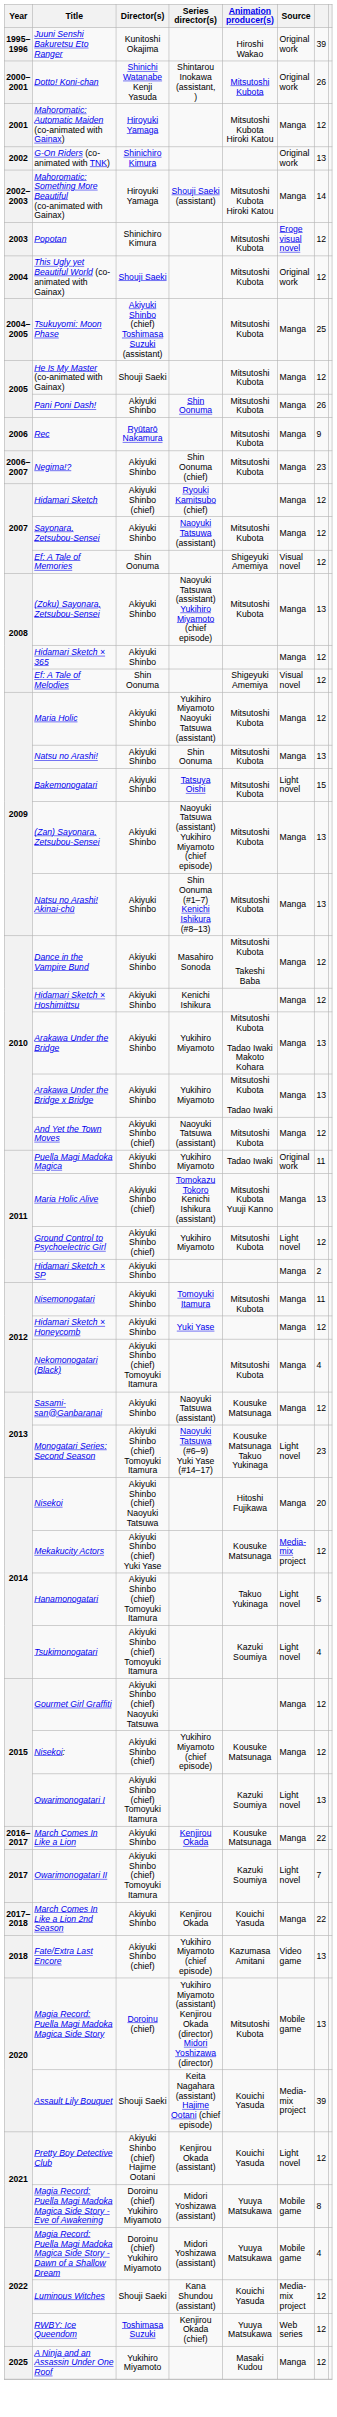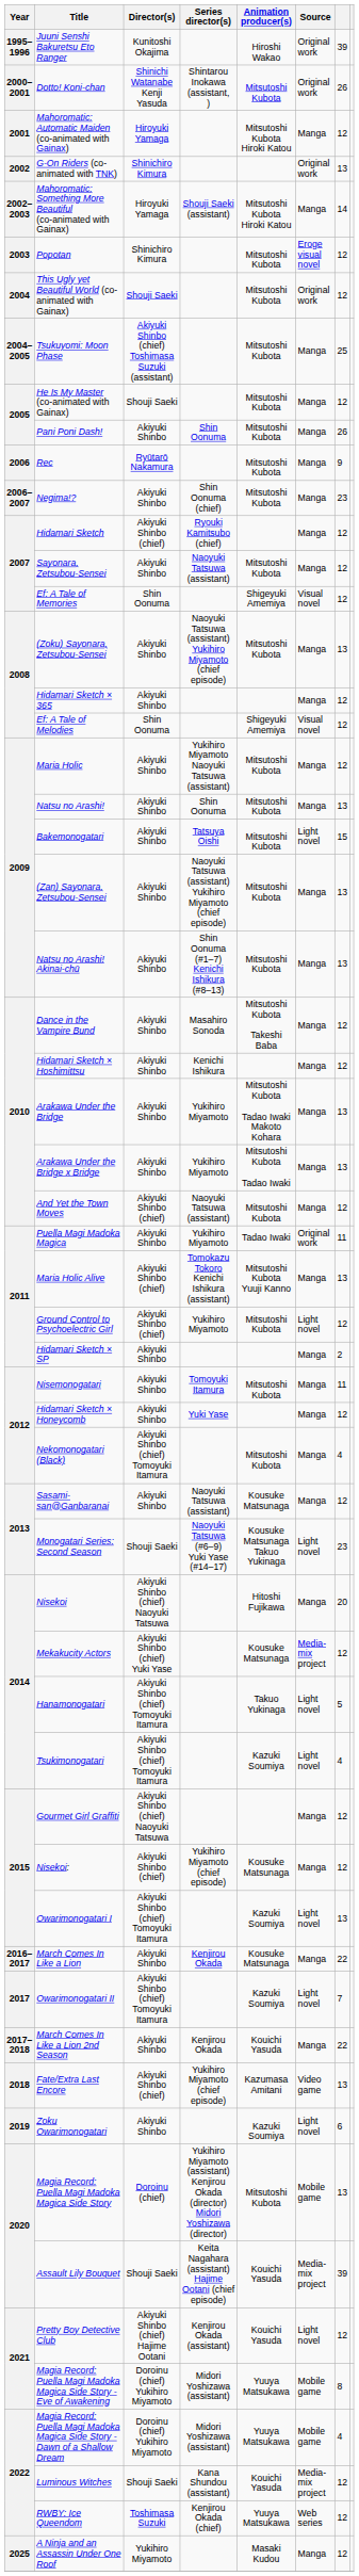Monogatari Series: Second Season | Director(s): Akiyuki Shinbo (chief) Tomoyuki Itamura -> Shouji Saeki
+ row: 2019 | Zoku Owarimonogatari | Akiyuki Shinbo | Kazuki Soumiya | Light novel | 6
